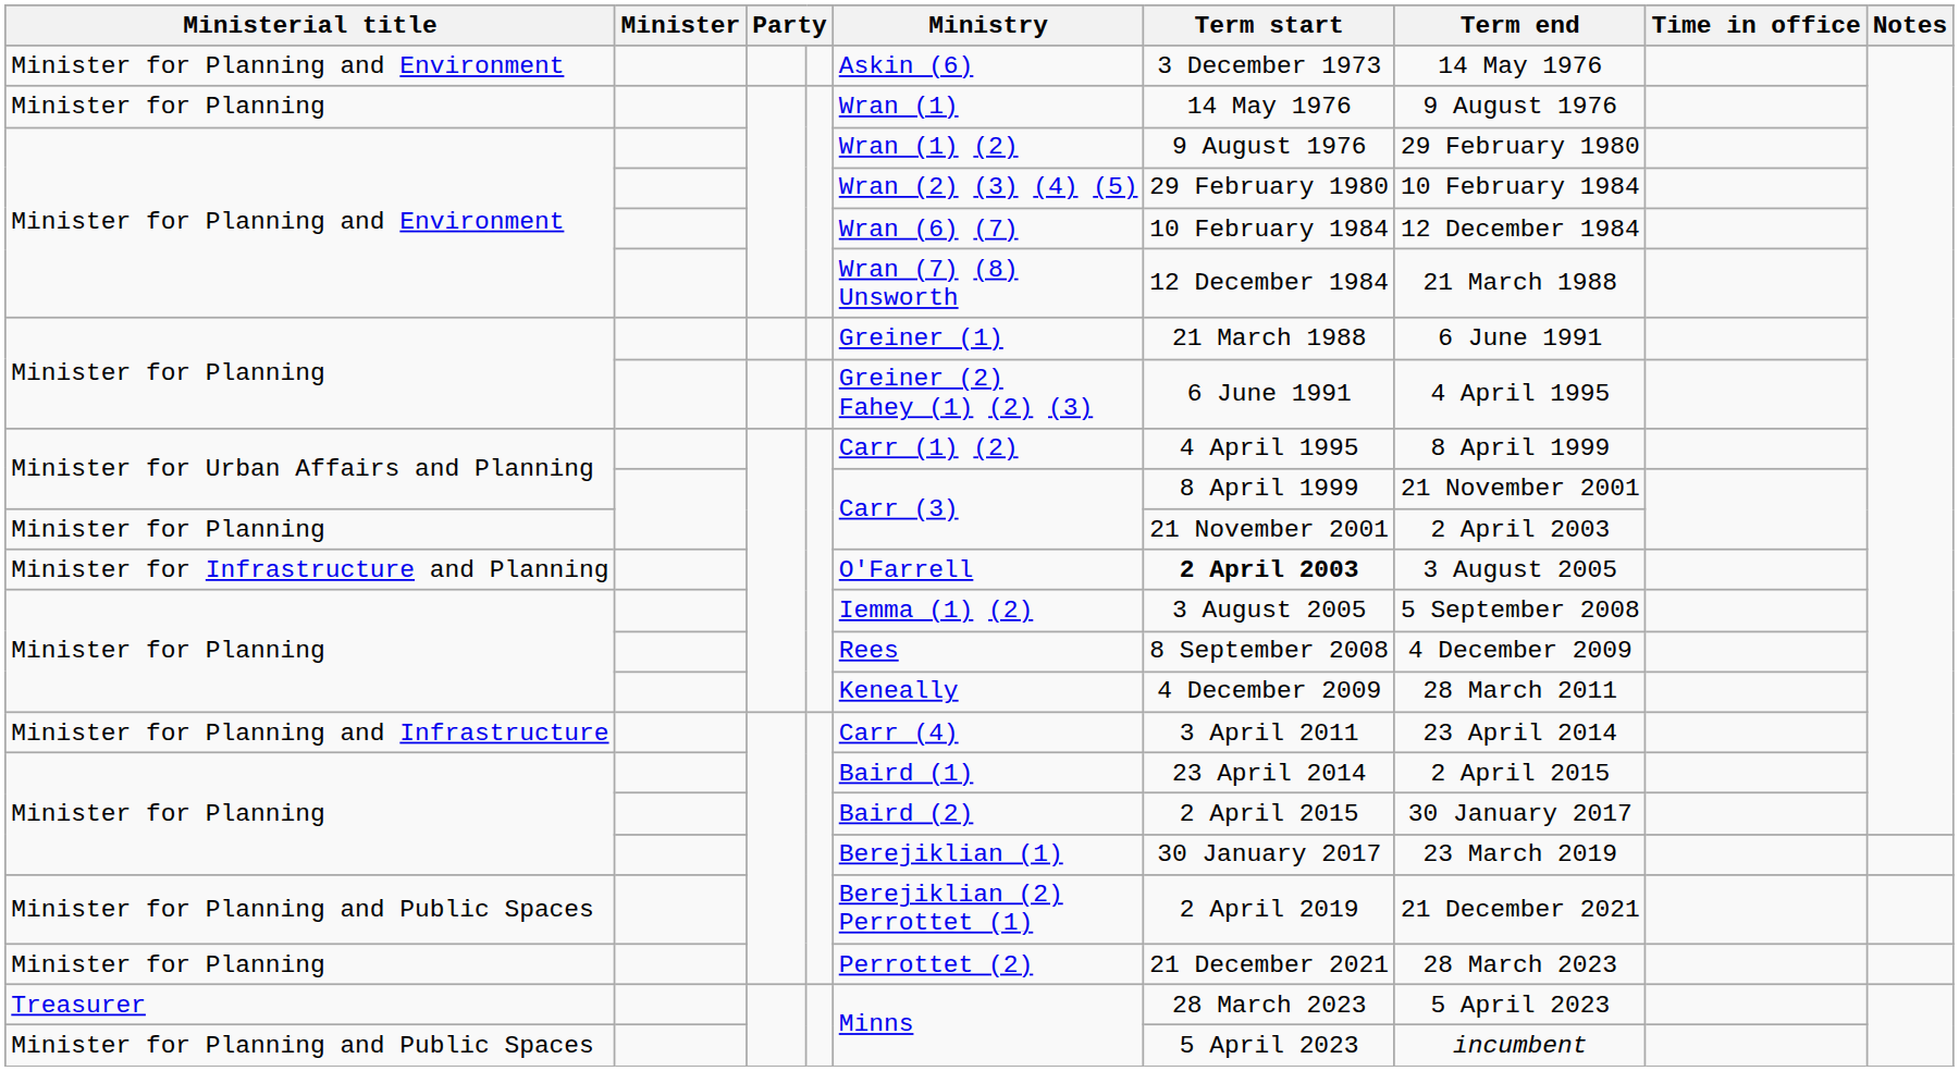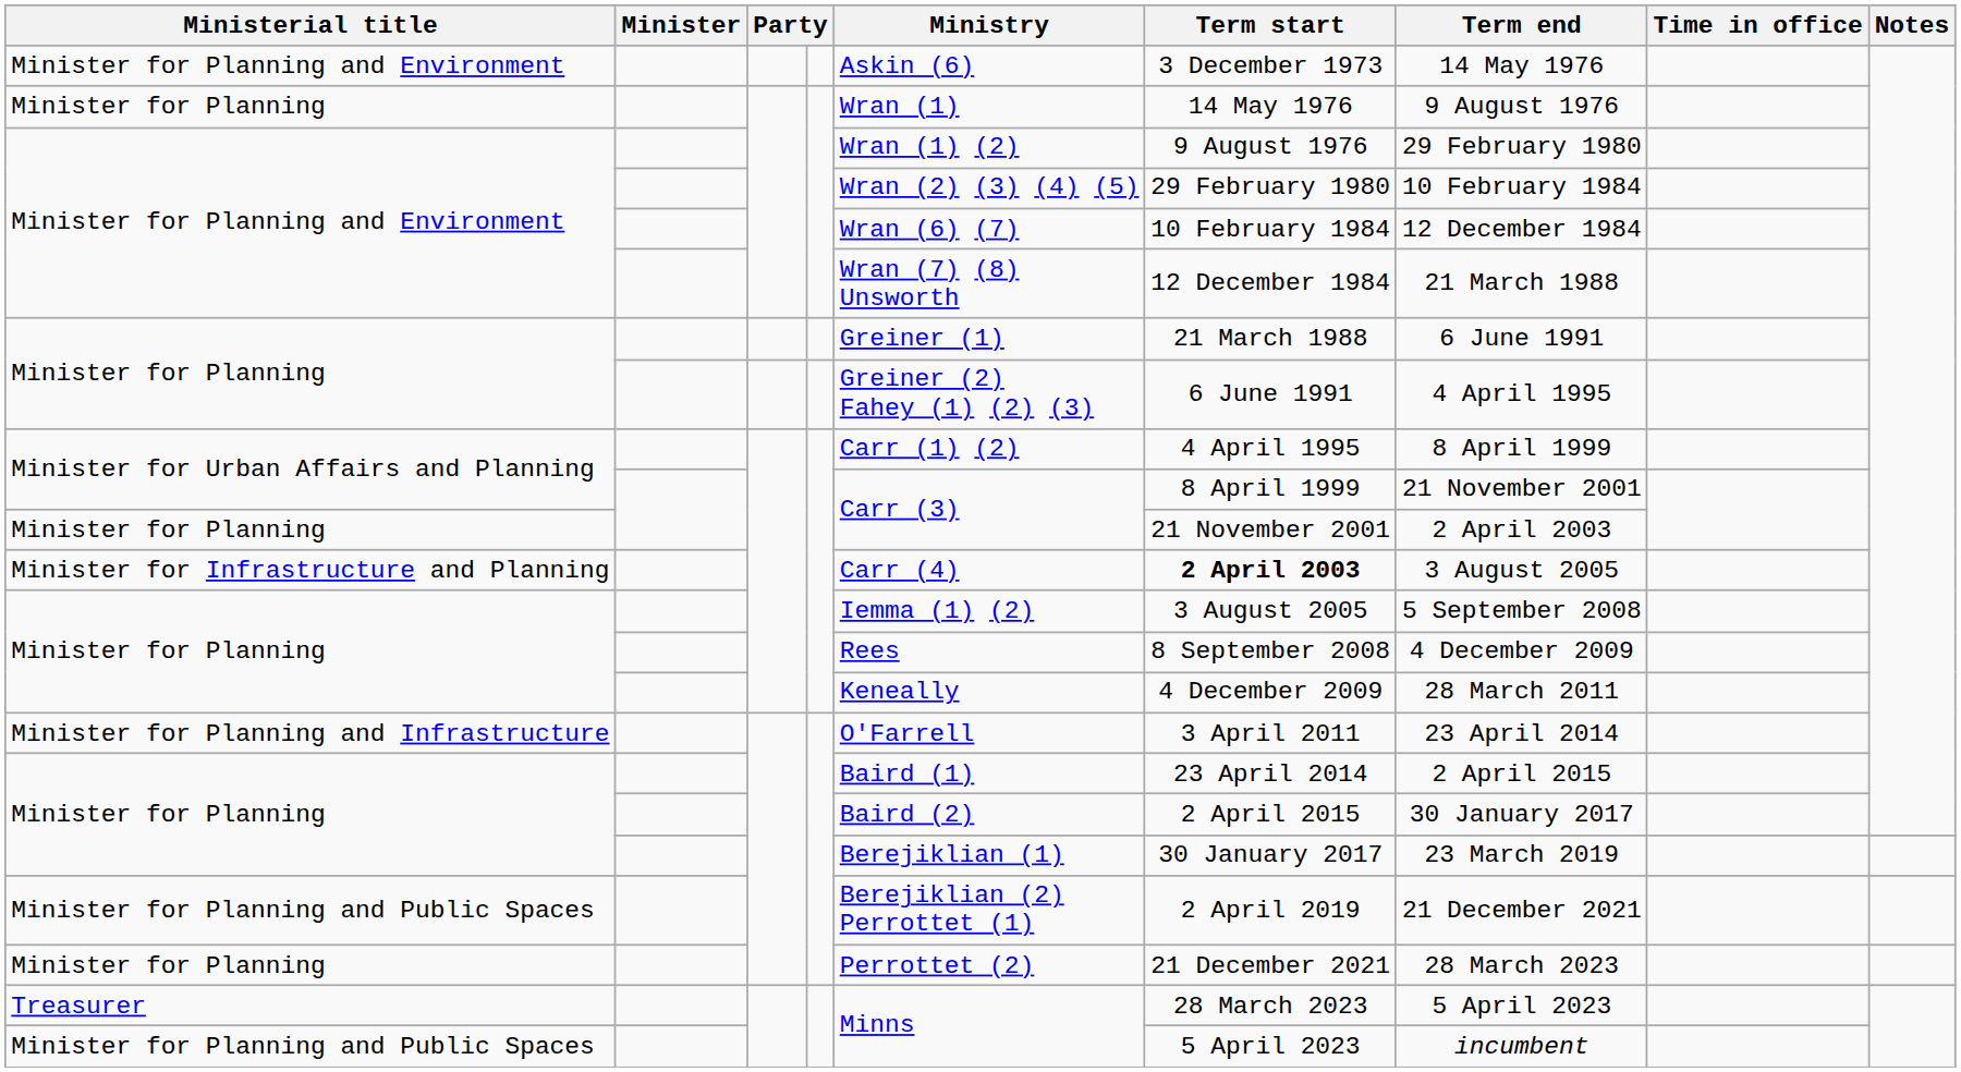Minister for Infrastructure and Planning | Ministry: O'Farrell -> Carr (4)
Minister for Planning and Infrastructure | Ministry: Carr (4) -> O'Farrell
